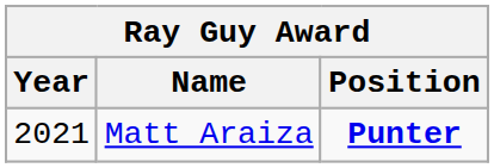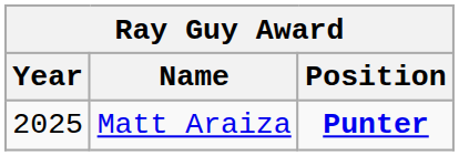Matt Araiza | Year: 2021 -> 2025
